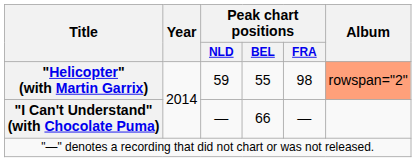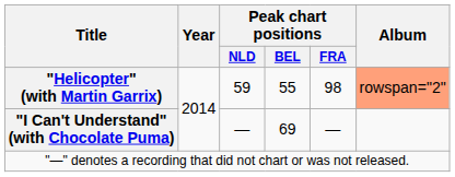"I Can't Understand" (with Chocolate Puma) | Peak chart positions / BEL: 66 -> 69
